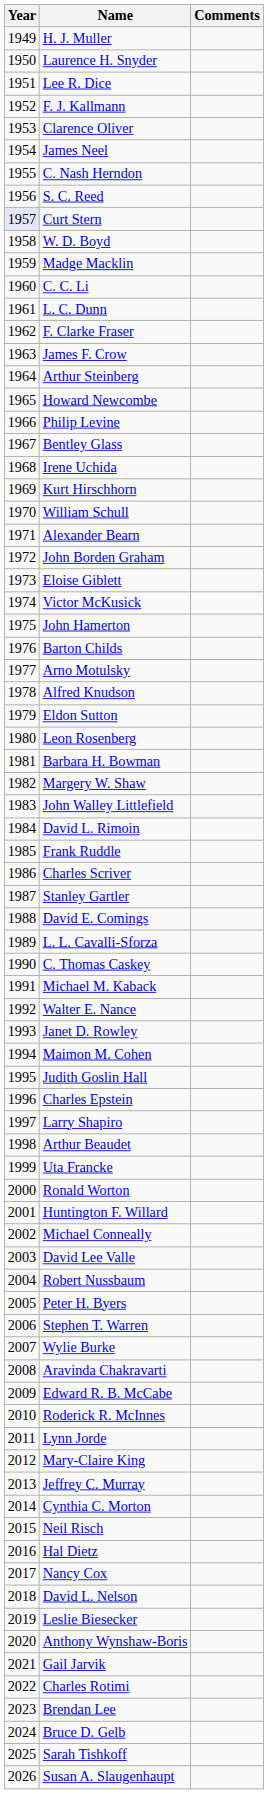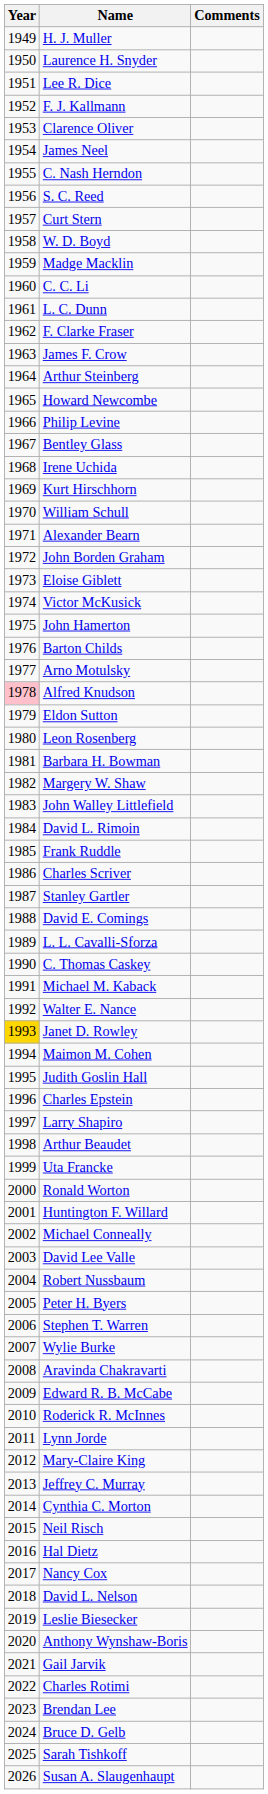Curt Stern | Year: lavender background -> no background
Alfred Knudson | Year: no background -> pink background
Janet D. Rowley | Year: no background -> gold background
